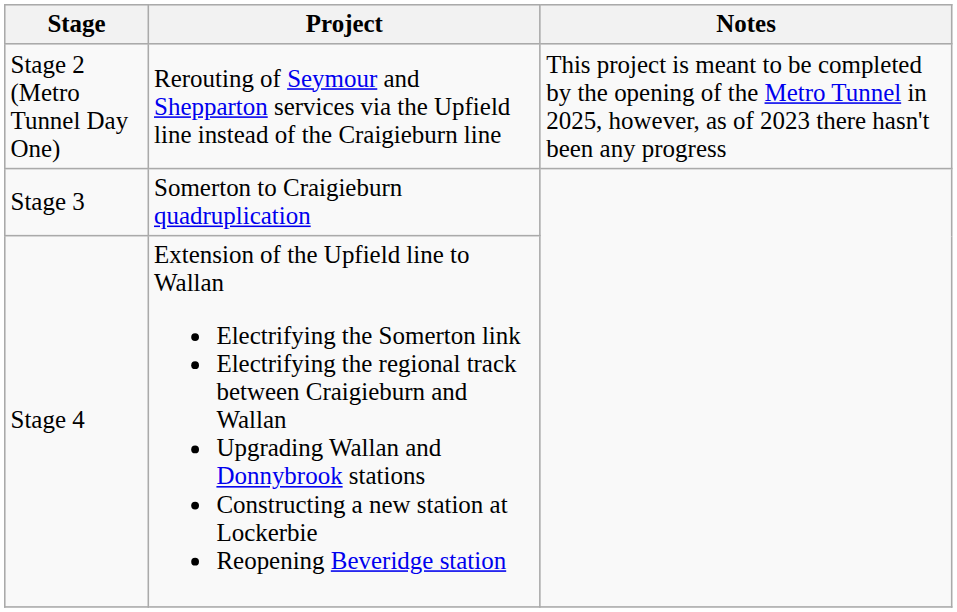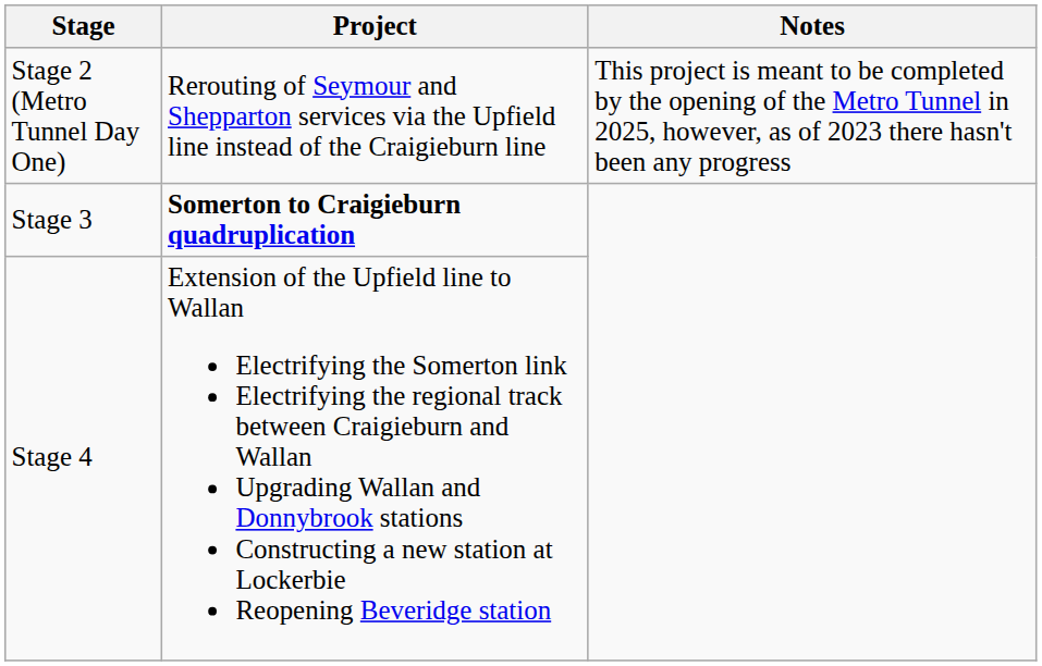Stage 3 | Project: normal -> bold
